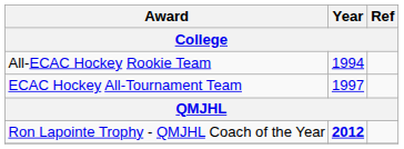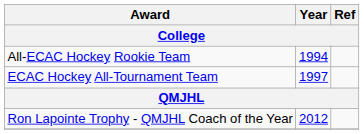Ron Lapointe Trophy - QMJHL Coach of the Year | Year: bold -> normal
